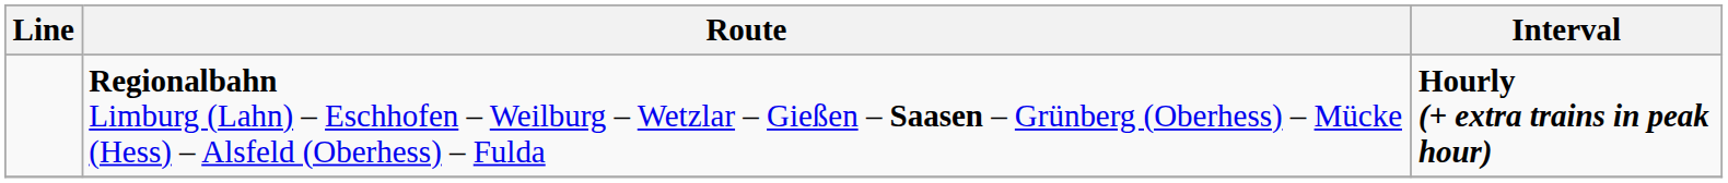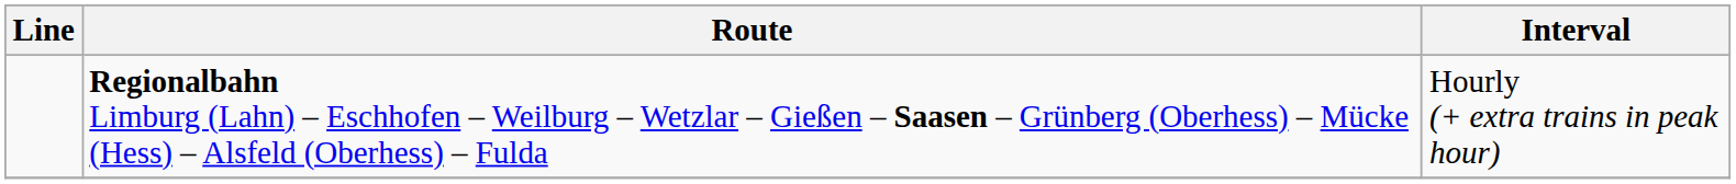row 2 | Interval: bold -> normal
